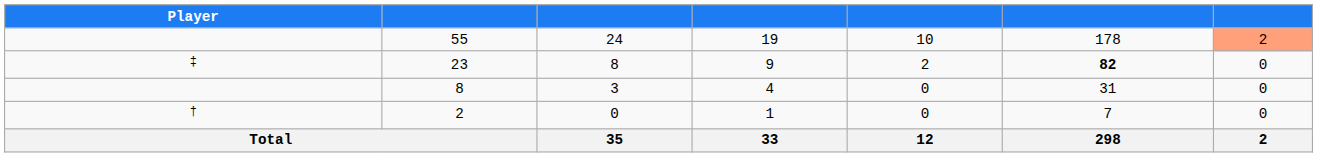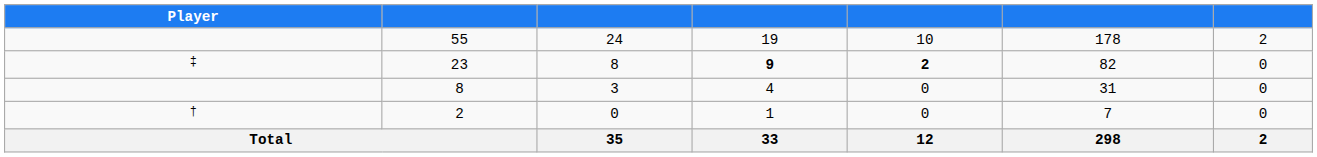55 | column 7: lightsalmon background -> no background
23 | column 4: normal -> bold
23 | column 5: normal -> bold
23 | column 6: bold -> normal
